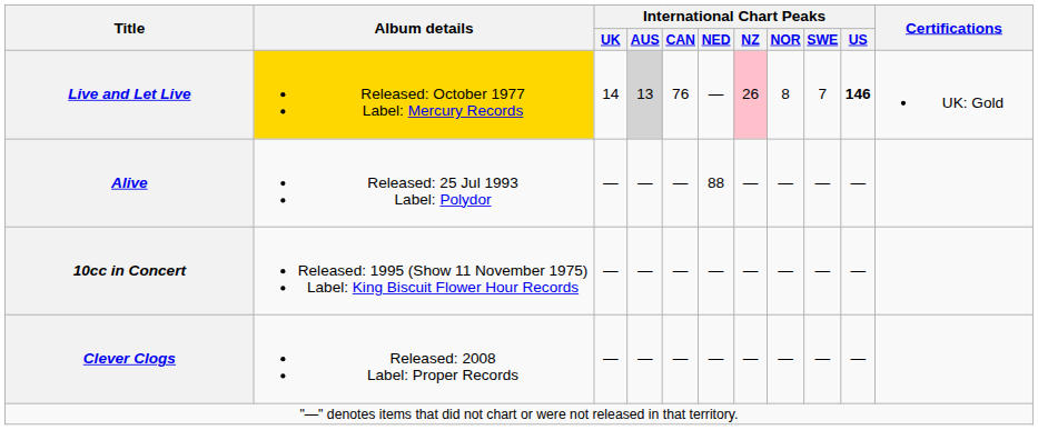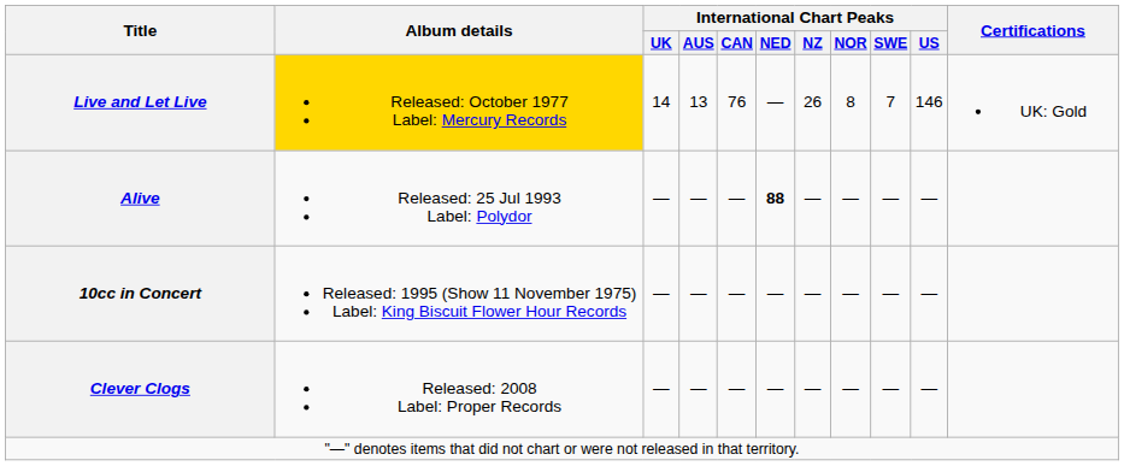Live and Let Live | International Chart Peaks / AUS: lightgrey background -> no background
Live and Let Live | International Chart Peaks / NZ: pink background -> no background
Live and Let Live | International Chart Peaks / US: bold -> normal
Alive | International Chart Peaks / NED: normal -> bold
